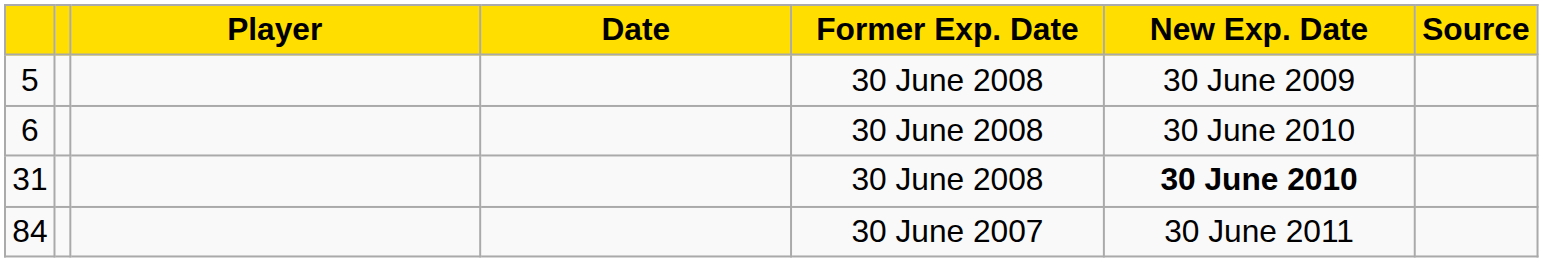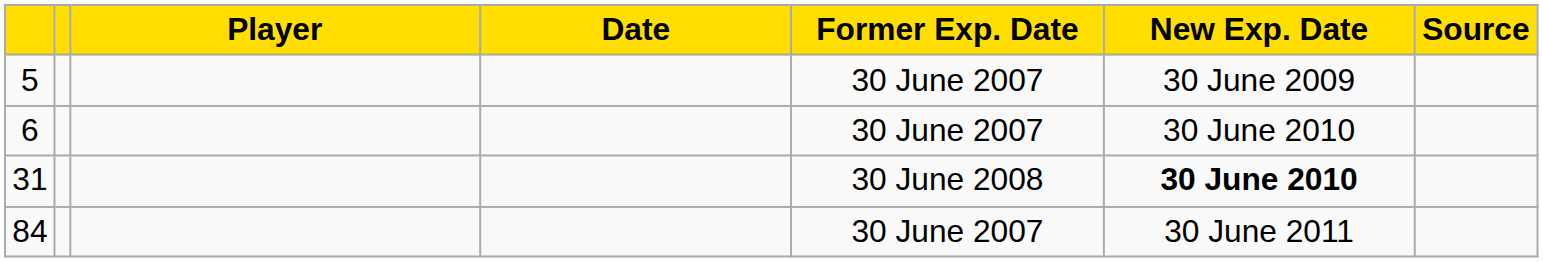5 | Former Exp. Date: 30 June 2008 -> 30 June 2007
6 | Former Exp. Date: 30 June 2008 -> 30 June 2007
